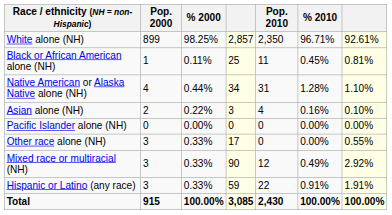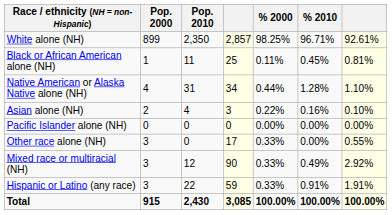columns swapped: Pop. 2010 <-> % 2000
